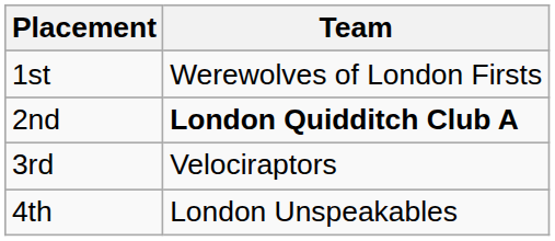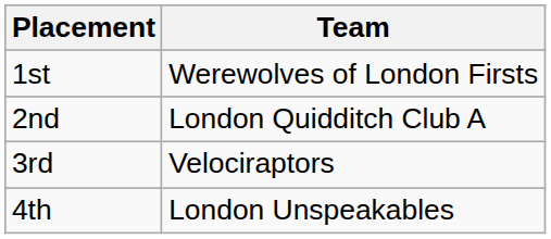2nd | Team: bold -> normal
